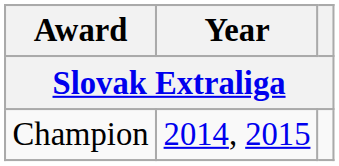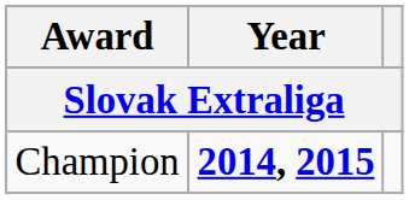Champion | Year: normal -> bold
